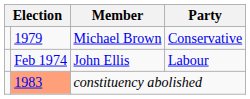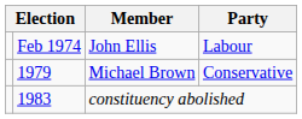rows swapped: John Ellis <-> Michael Brown
constituency abolished | column 2: lightsalmon background -> no background
